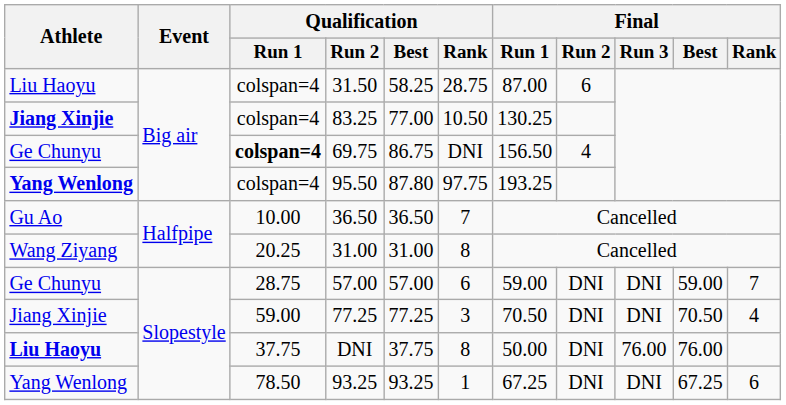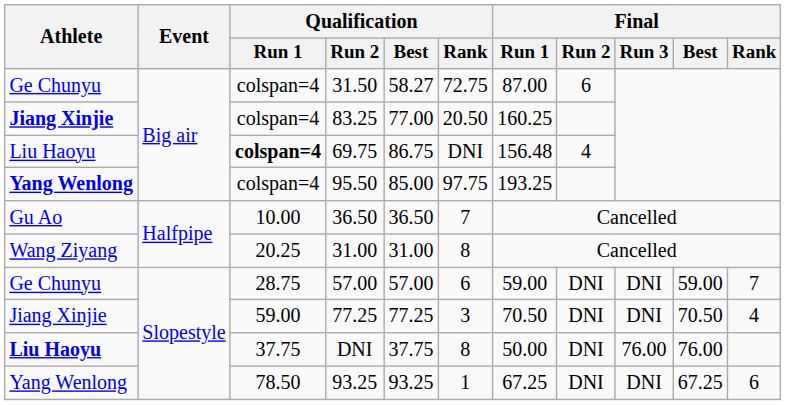31.50 | Athlete: Liu Haoyu -> Ge Chunyu
31.50 | Qualification / Best: 58.25 -> 58.27
31.50 | Qualification / Rank: 28.75 -> 72.75
83.25 | Qualification / Rank: 10.50 -> 20.50
83.25 | Final / Run 1: 130.25 -> 160.25
69.75 | Athlete: Ge Chunyu -> Liu Haoyu
69.75 | Final / Run 1: 156.50 -> 156.48
95.50 | Qualification / Best: 87.80 -> 85.00
